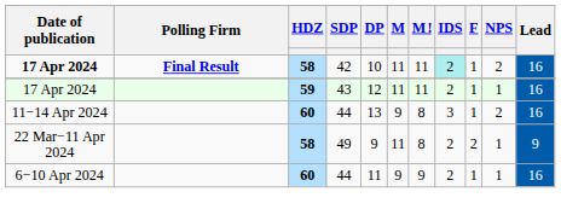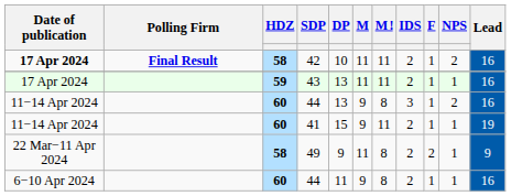42 | IDS: paleturquoise background -> no background
43 | DP: 12 -> 13
+ row: 11−14 Apr 2024 | 60 | 41 | 15 | 9 | 11 | 2 | 1 | 1 | 19
6−10 Apr 2024 / 44 | M !: 9 -> 8
